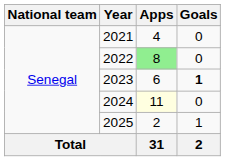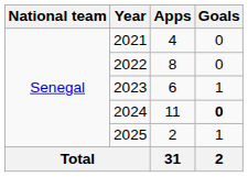2022 | Apps: lightgreen background -> no background
2023 | Goals: bold -> normal
2024 | Apps: lightyellow background -> no background
2024 | Goals: normal -> bold
